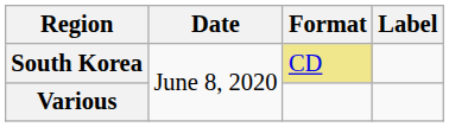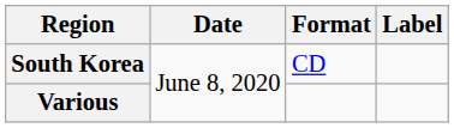South Korea | Format: khaki background -> no background
